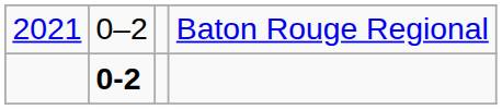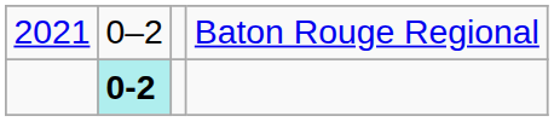row 2 | column 2: no background -> paleturquoise background
